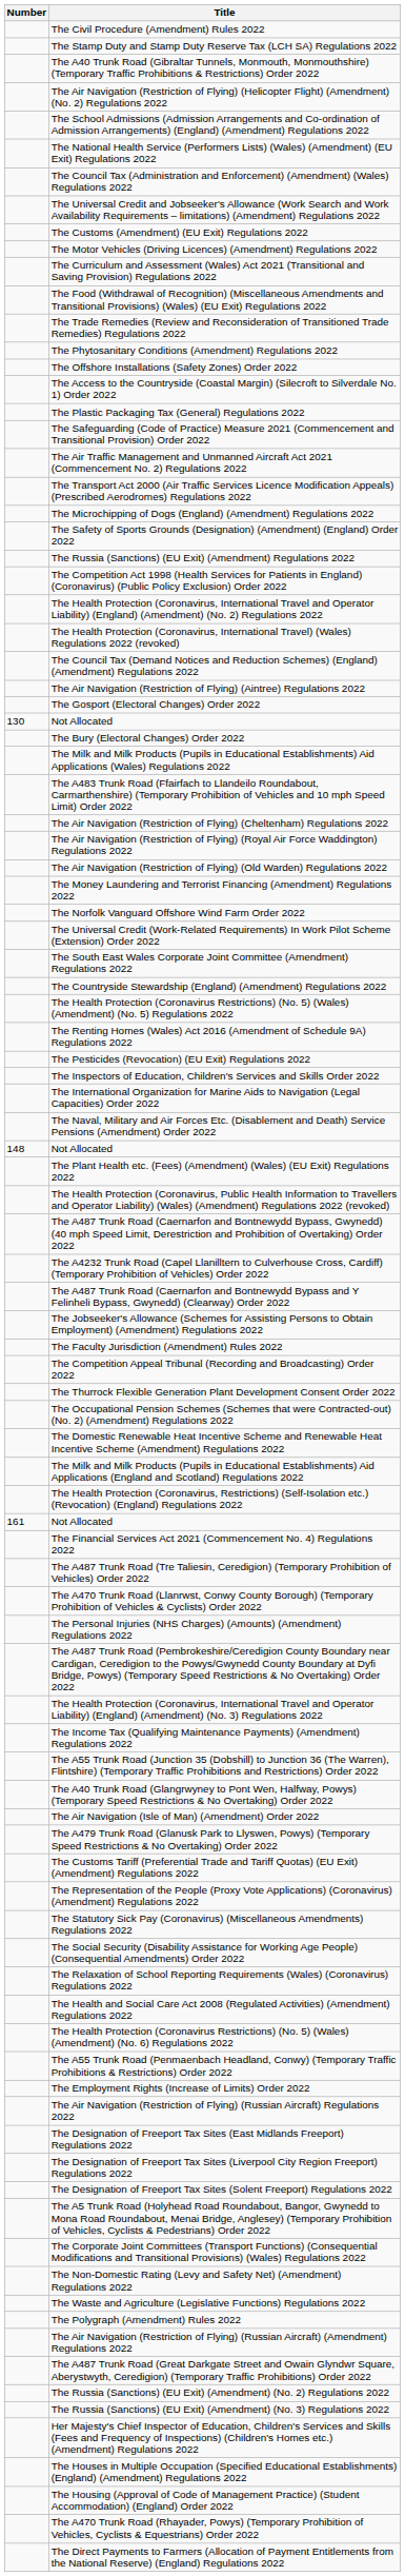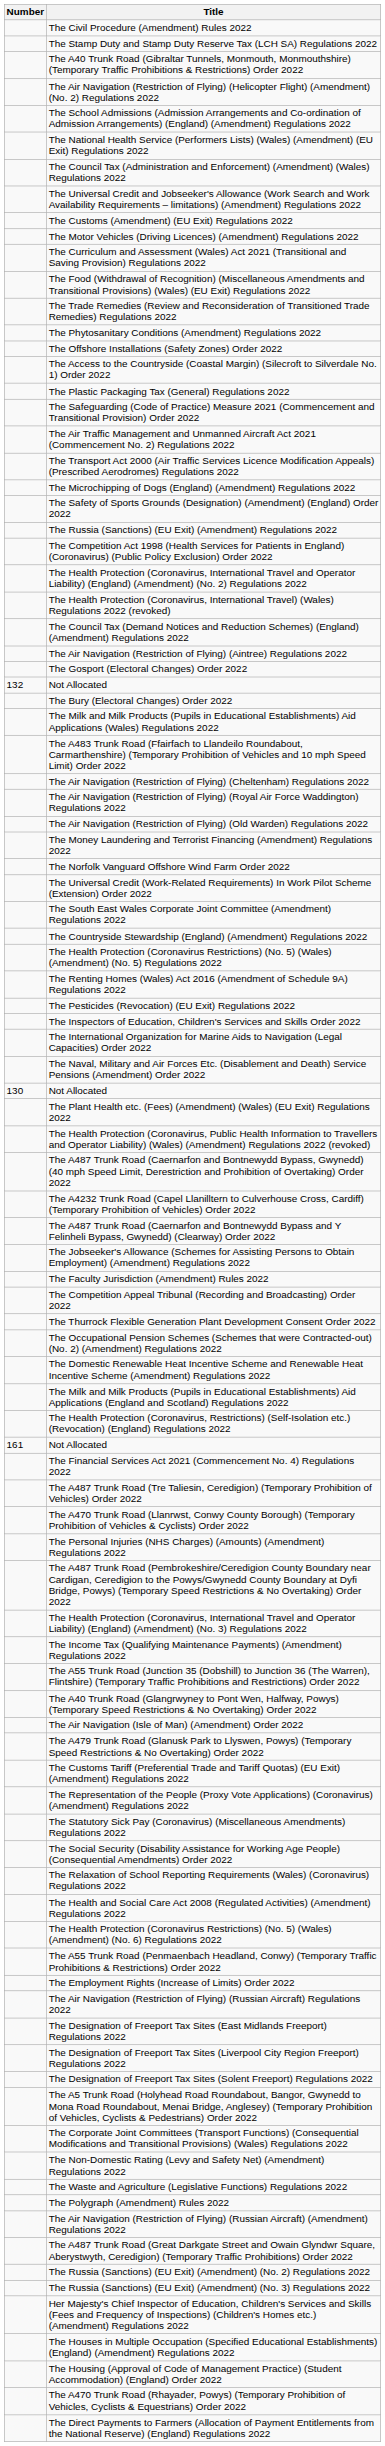row 31 | Number: 130 -> 132
row 49 | Number: 148 -> 130
